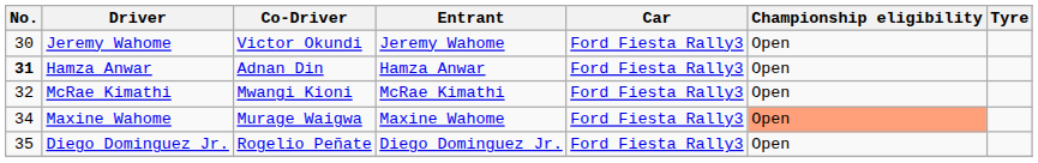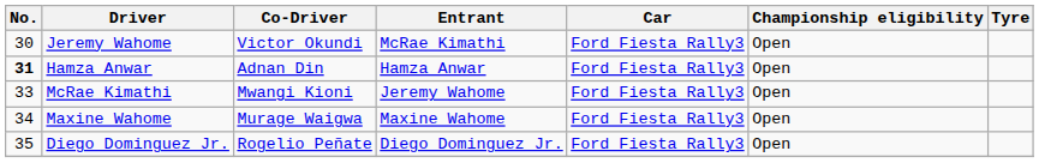row 2 | Entrant: Jeremy Wahome -> McRae Kimathi
row 4 | No.: 32 -> 33
row 4 | Entrant: McRae Kimathi -> Jeremy Wahome
row 5 | Championship eligibility: lightsalmon background -> no background
